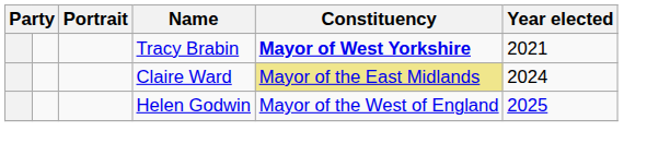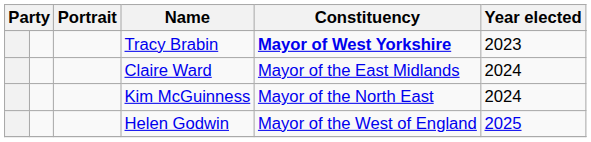Tracy Brabin | Year elected: 2021 -> 2023
Claire Ward | Constituency: khaki background -> no background
+ row: Kim McGuinness | Mayor of the North East | 2024
